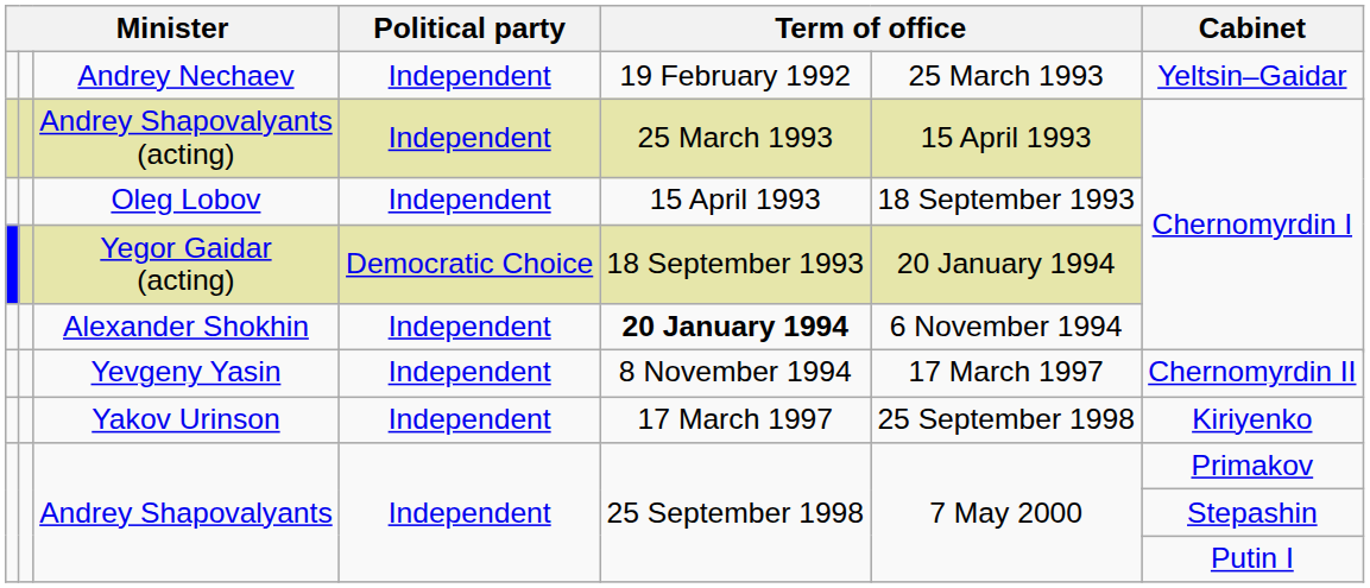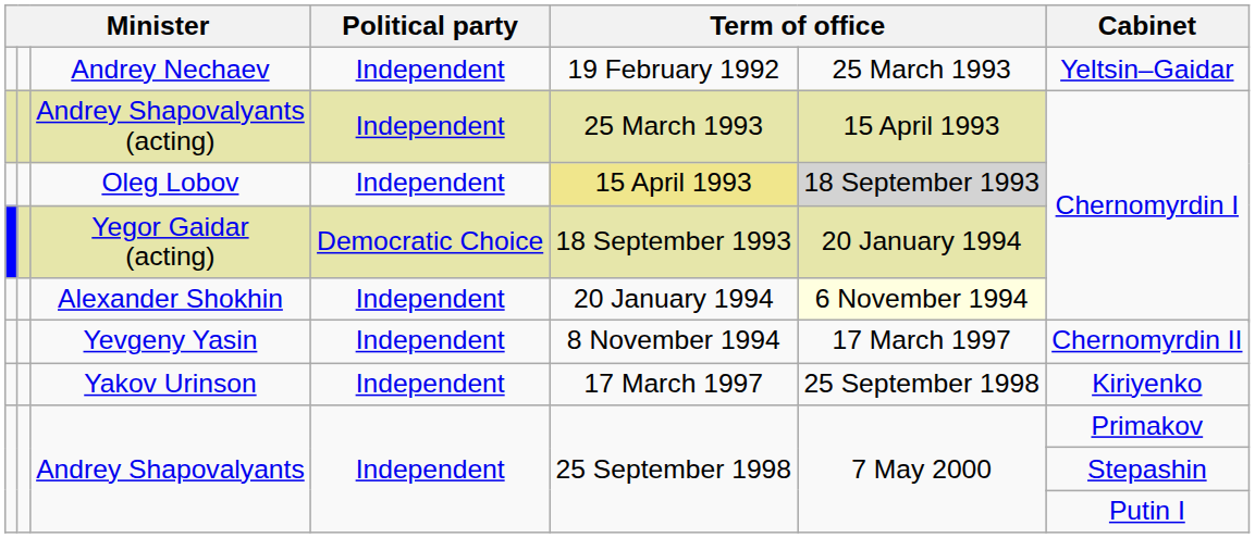Oleg Lobov | column 5: no background -> khaki background
Oleg Lobov | column 6: no background -> lightgrey background
Alexander Shokhin | column 5: bold -> normal
Alexander Shokhin | column 6: no background -> lightyellow background
